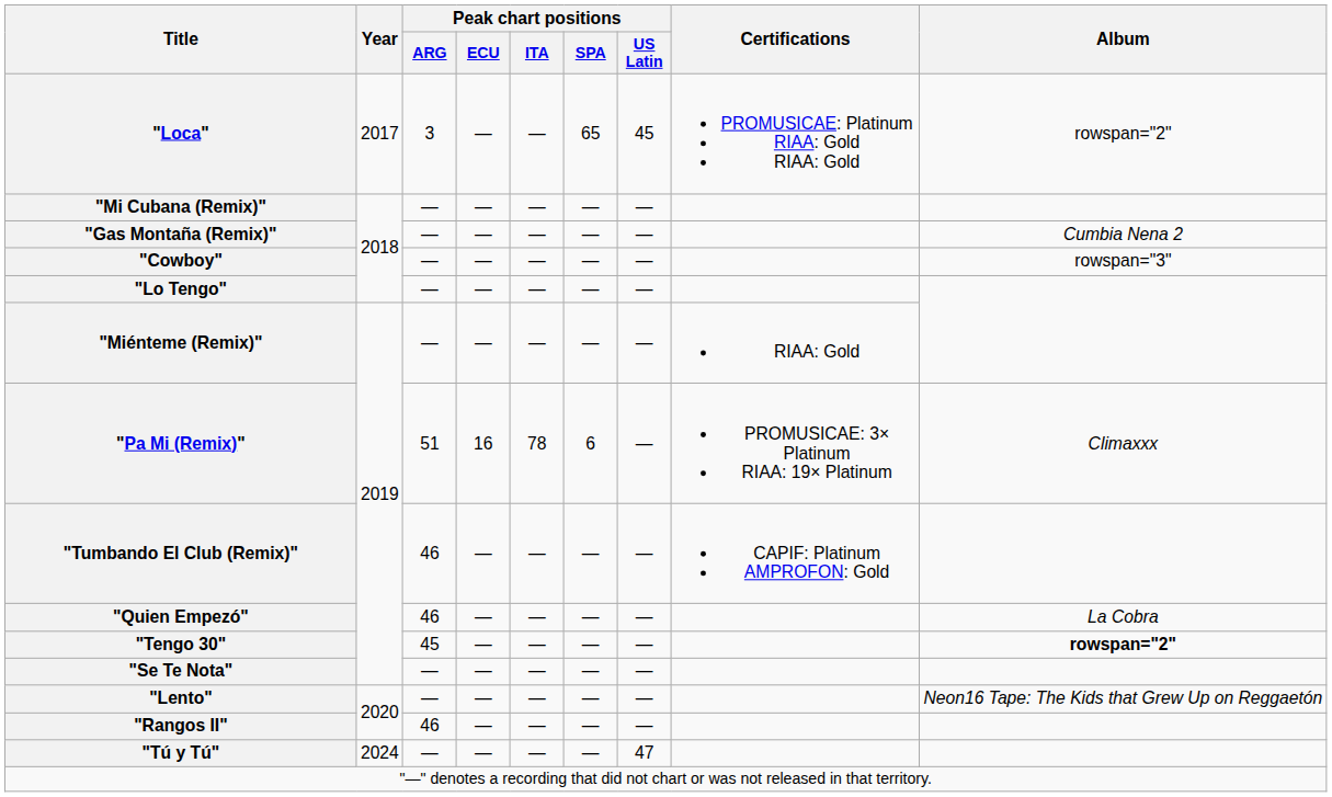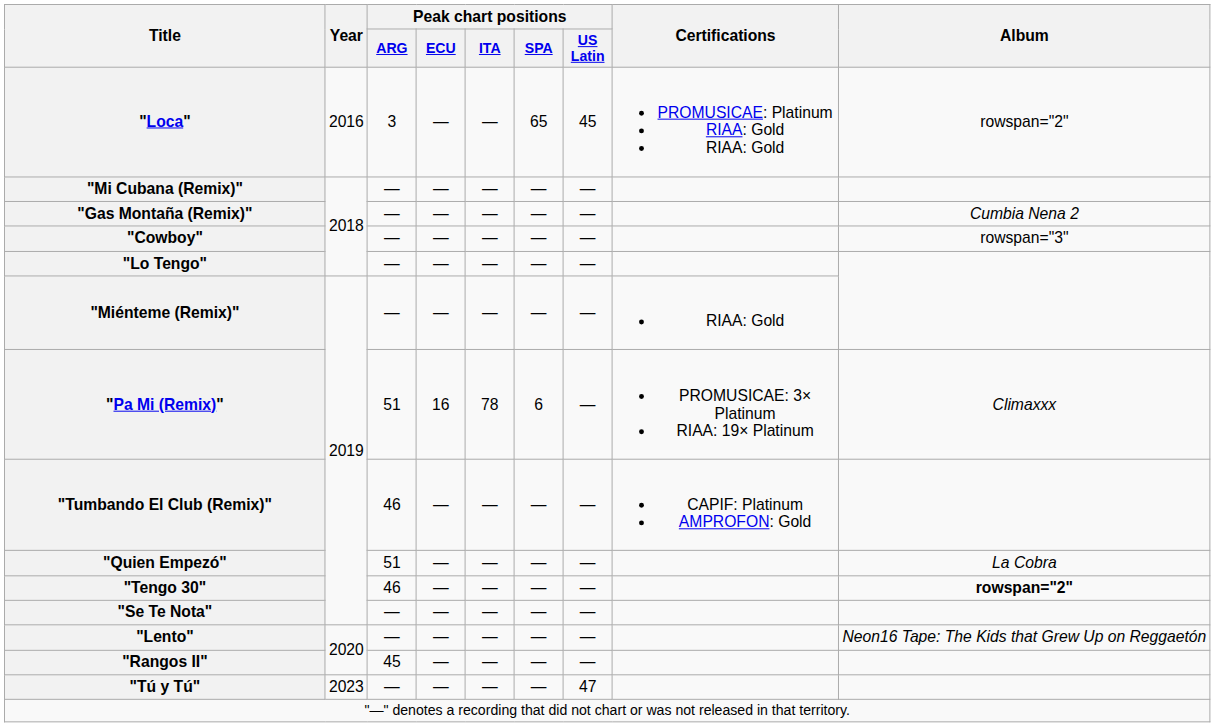"Loca" | Year: 2017 -> 2016
"Quien Empezó" | Peak chart positions / ARG: 46 -> 51
"Tengo 30" | Peak chart positions / ARG: 45 -> 46
"Rangos II" | Peak chart positions / ARG: 46 -> 45
"Tú y Tú" | Year: 2024 -> 2023
